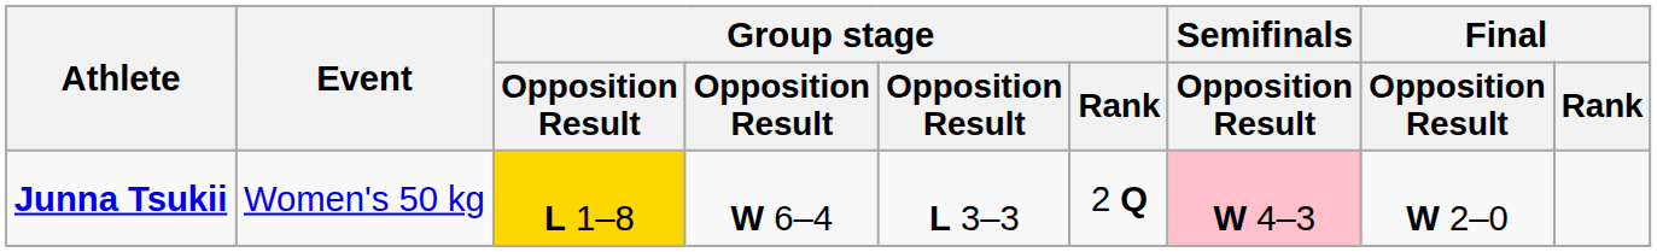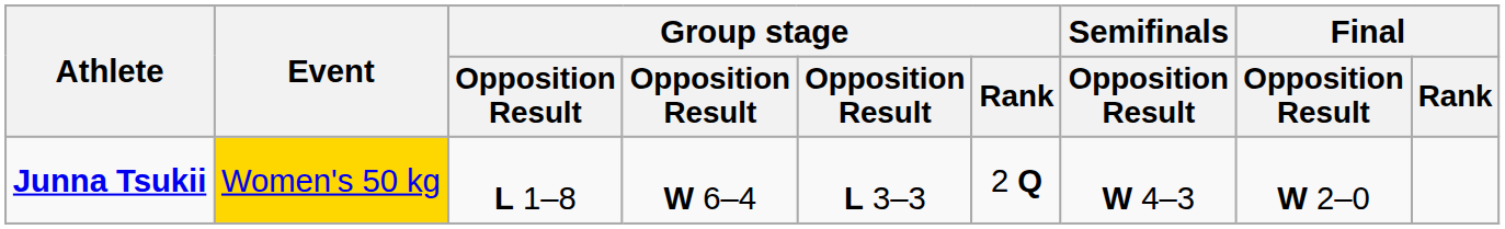Junna Tsukii | Event: no background -> gold background
Junna Tsukii | column 3: gold background -> no background
Junna Tsukii | Semifinals / Opposition Result: pink background -> no background
